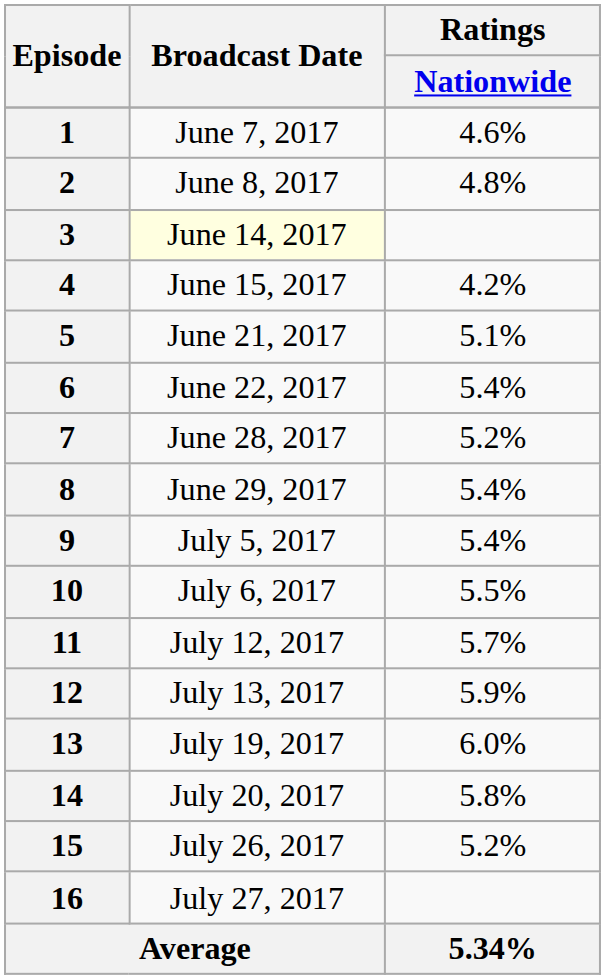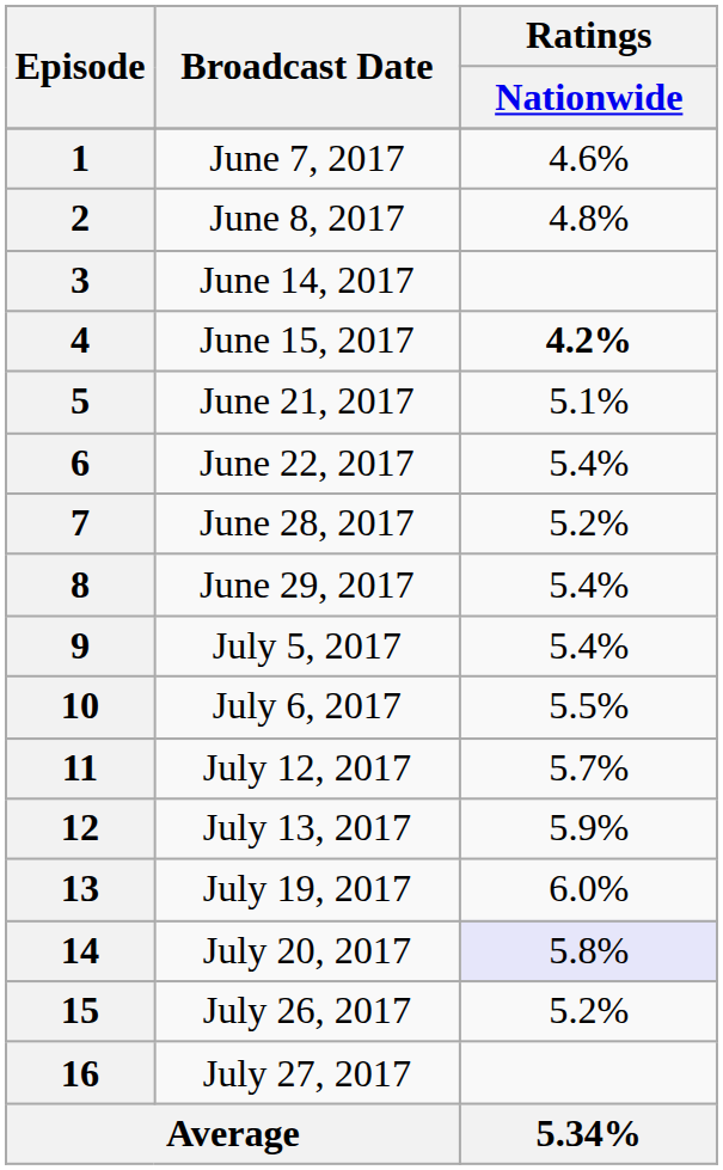3 | Broadcast Date: lightyellow background -> no background
4 | Ratings / Nationwide: normal -> bold
14 | Ratings / Nationwide: no background -> lavender background
